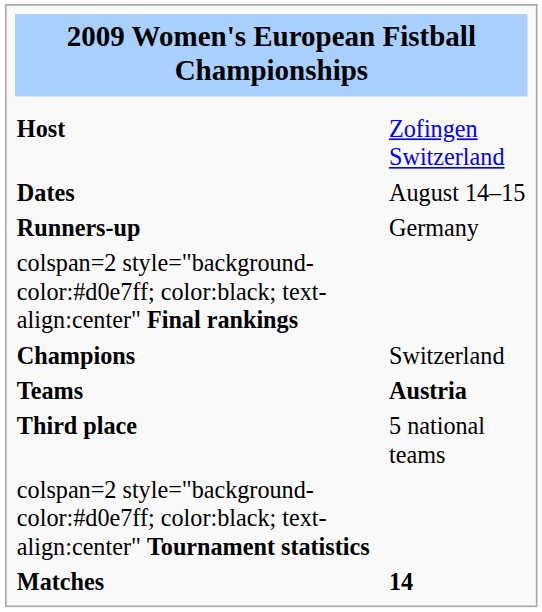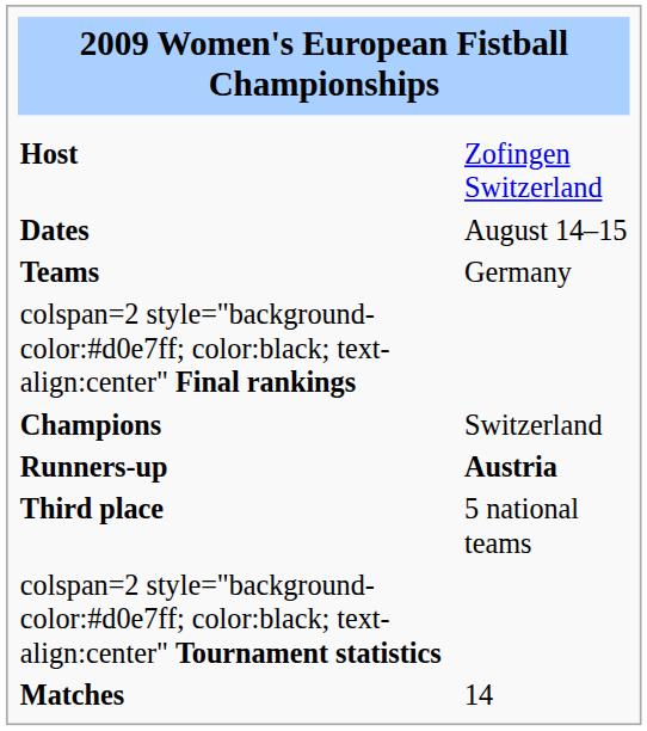row 4 | column 1: Runners-up -> Teams
row 7 | column 1: Teams -> Runners-up
row 10 | column 2: bold -> normal
